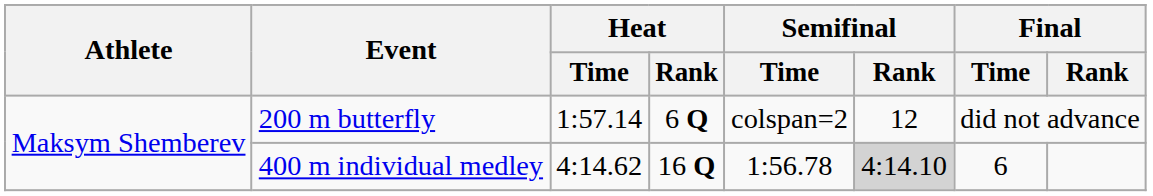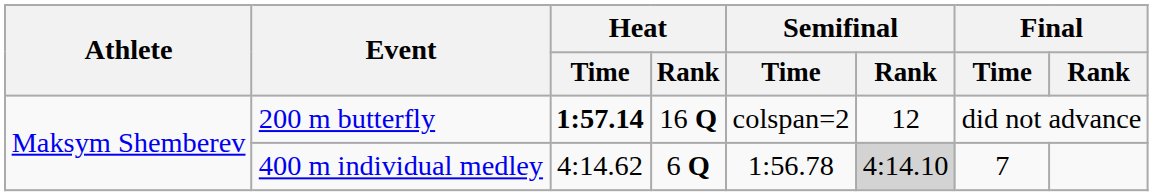200 m butterfly | Heat / Time: normal -> bold
200 m butterfly | Heat / Rank: 6 Q -> 16 Q
400 m individual medley | Heat / Rank: 16 Q -> 6 Q
400 m individual medley | Final / Time: 6 -> 7
